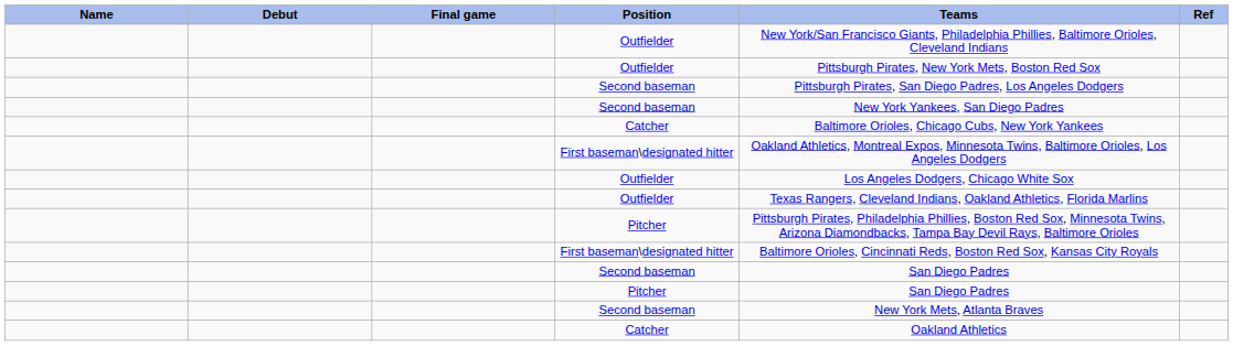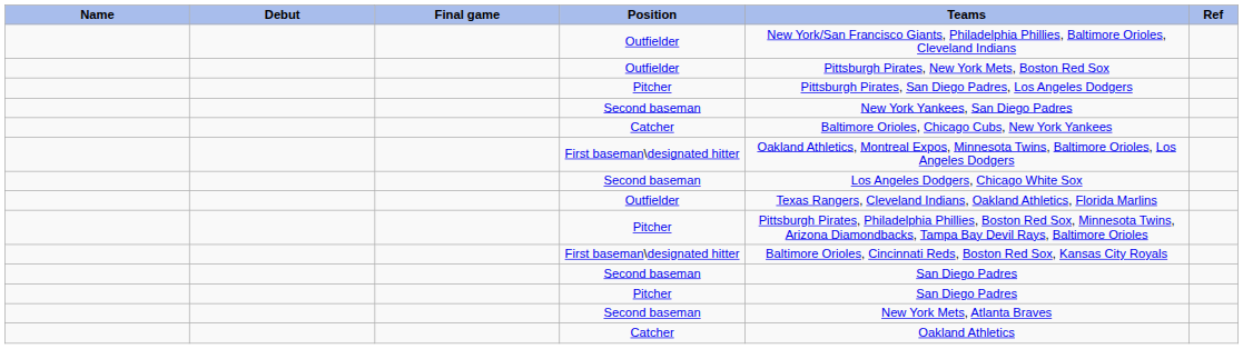row 4 | Position: Second baseman -> Pitcher
row 8 | Position: Outfielder -> Second baseman
